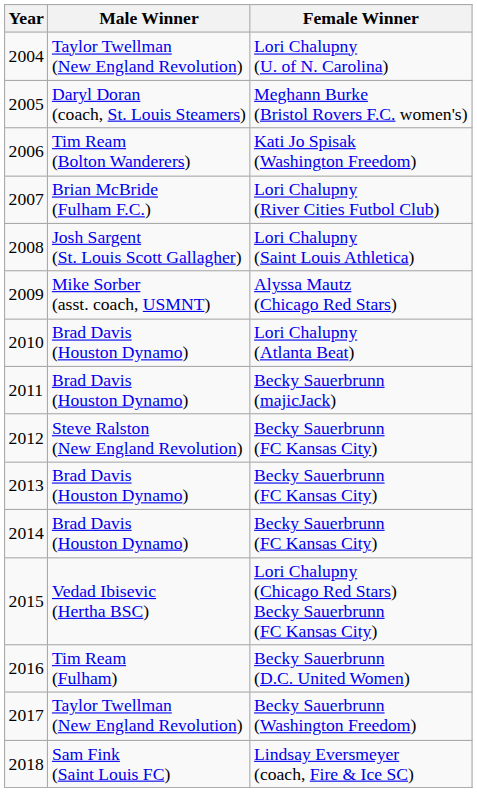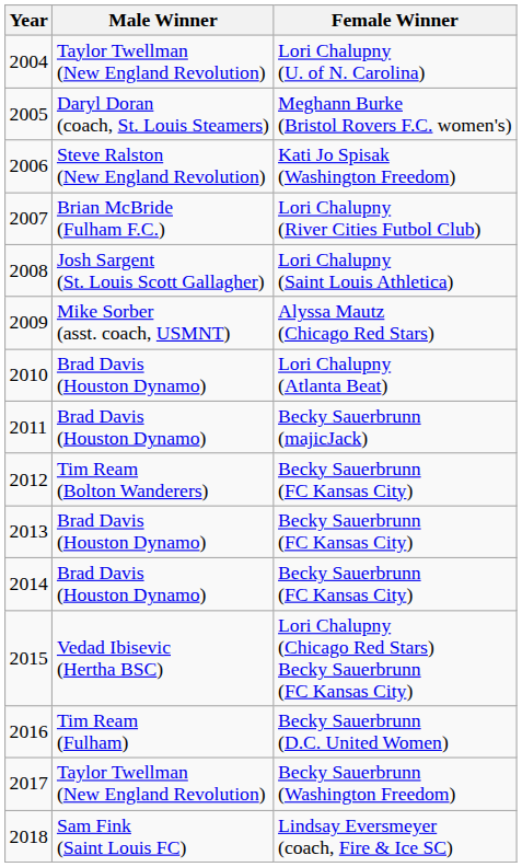2006 | Male Winner: Tim Ream (Bolton Wanderers) -> Steve Ralston (New England Revolution)
2012 | Male Winner: Steve Ralston (New England Revolution) -> Tim Ream (Bolton Wanderers)
